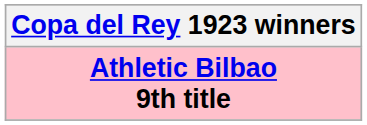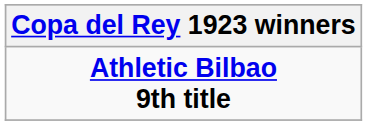row 2 | column 1: pink background -> no background
